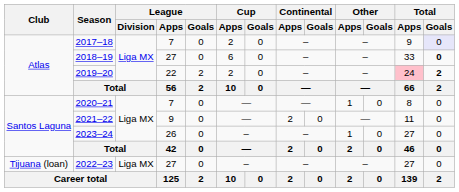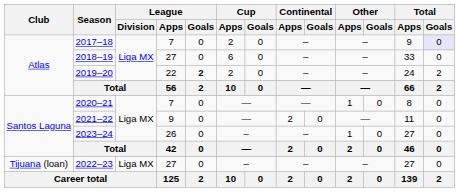2018–19 | Total / Goals: bold -> normal
2019–20 | League / Goals: normal -> bold
2019–20 | Total / Apps: pink background -> no background
2019–20 | Total / Goals: bold -> normal
